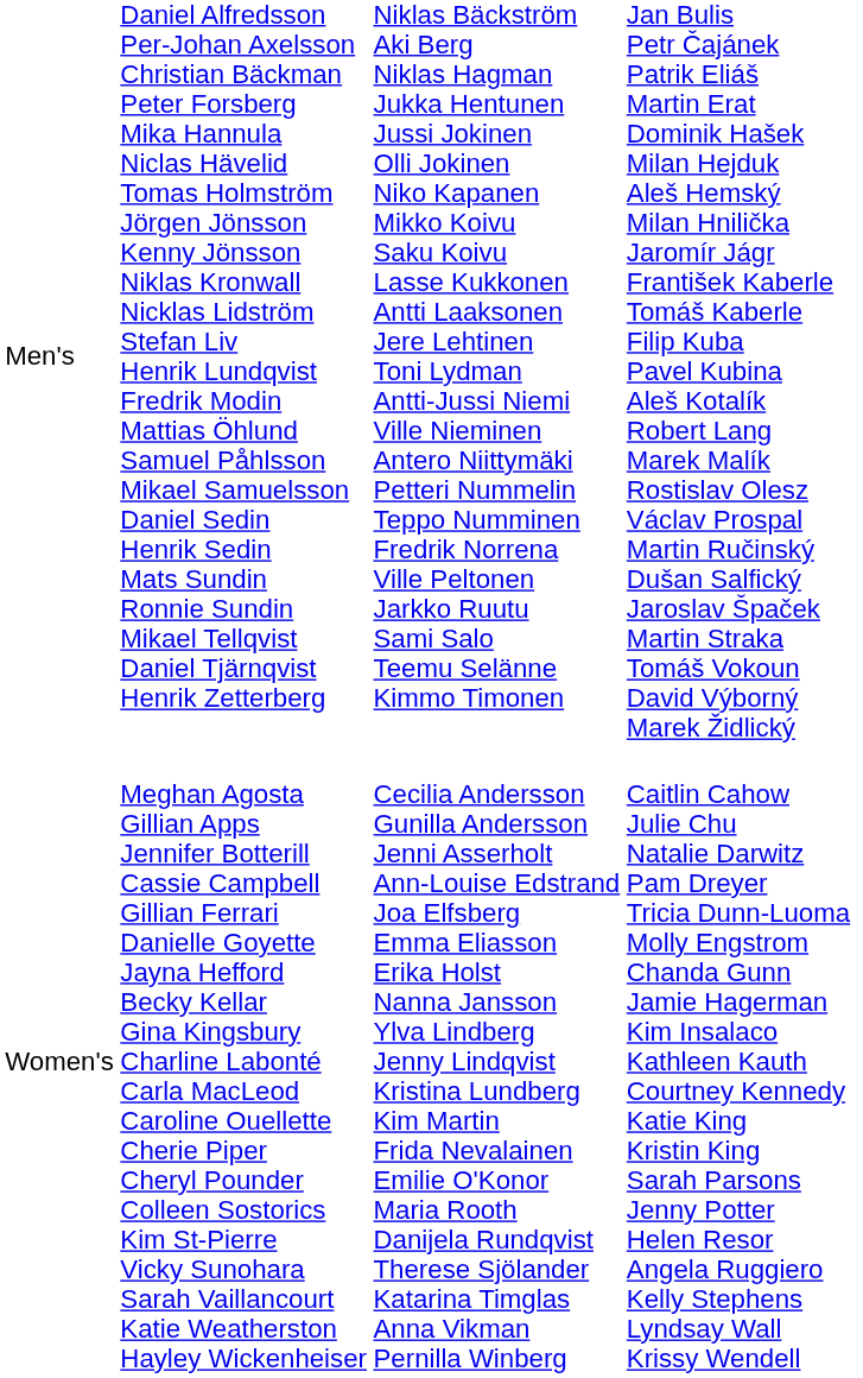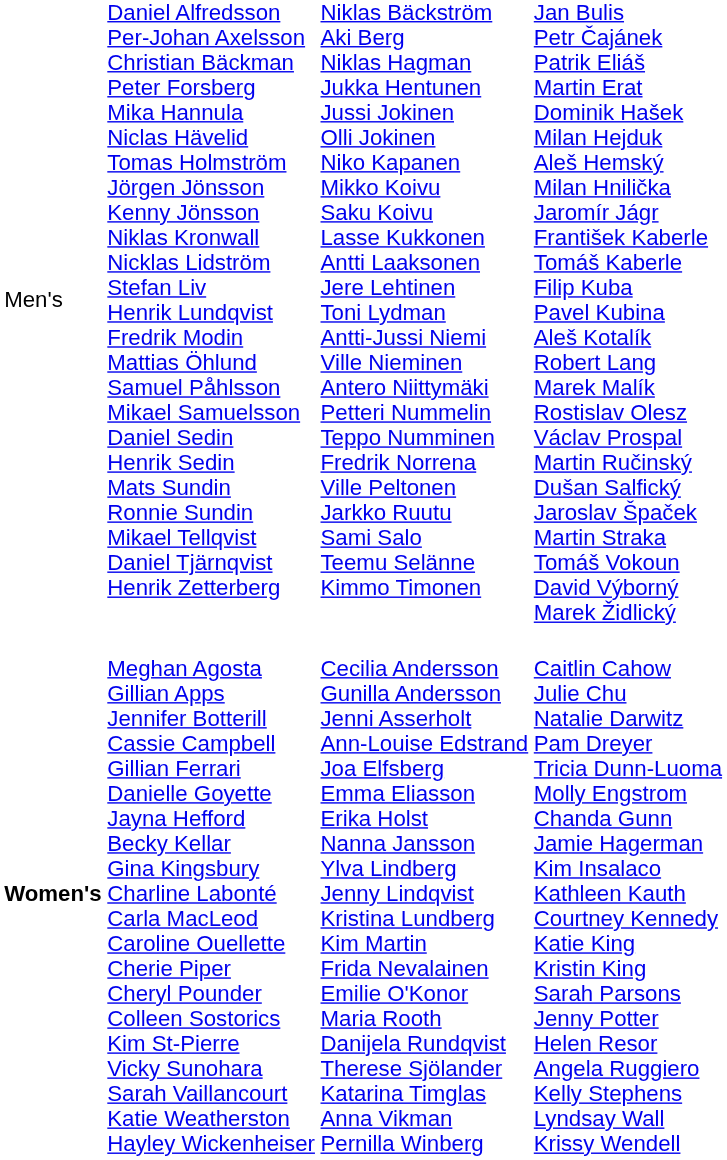Women's | column 1: normal -> bold
